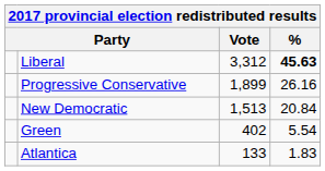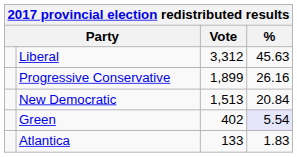Liberal | %: bold -> normal
Green | %: no background -> lavender background
